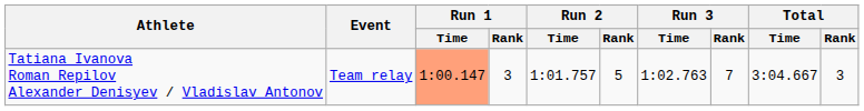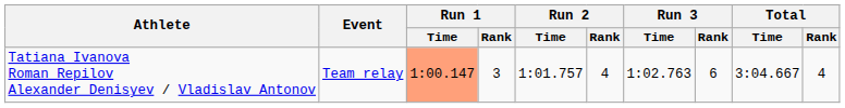row 3 | Run 2 / Rank: 5 -> 4
row 3 | Run 3 / Rank: 7 -> 6
row 3 | Total / Rank: 3 -> 4
